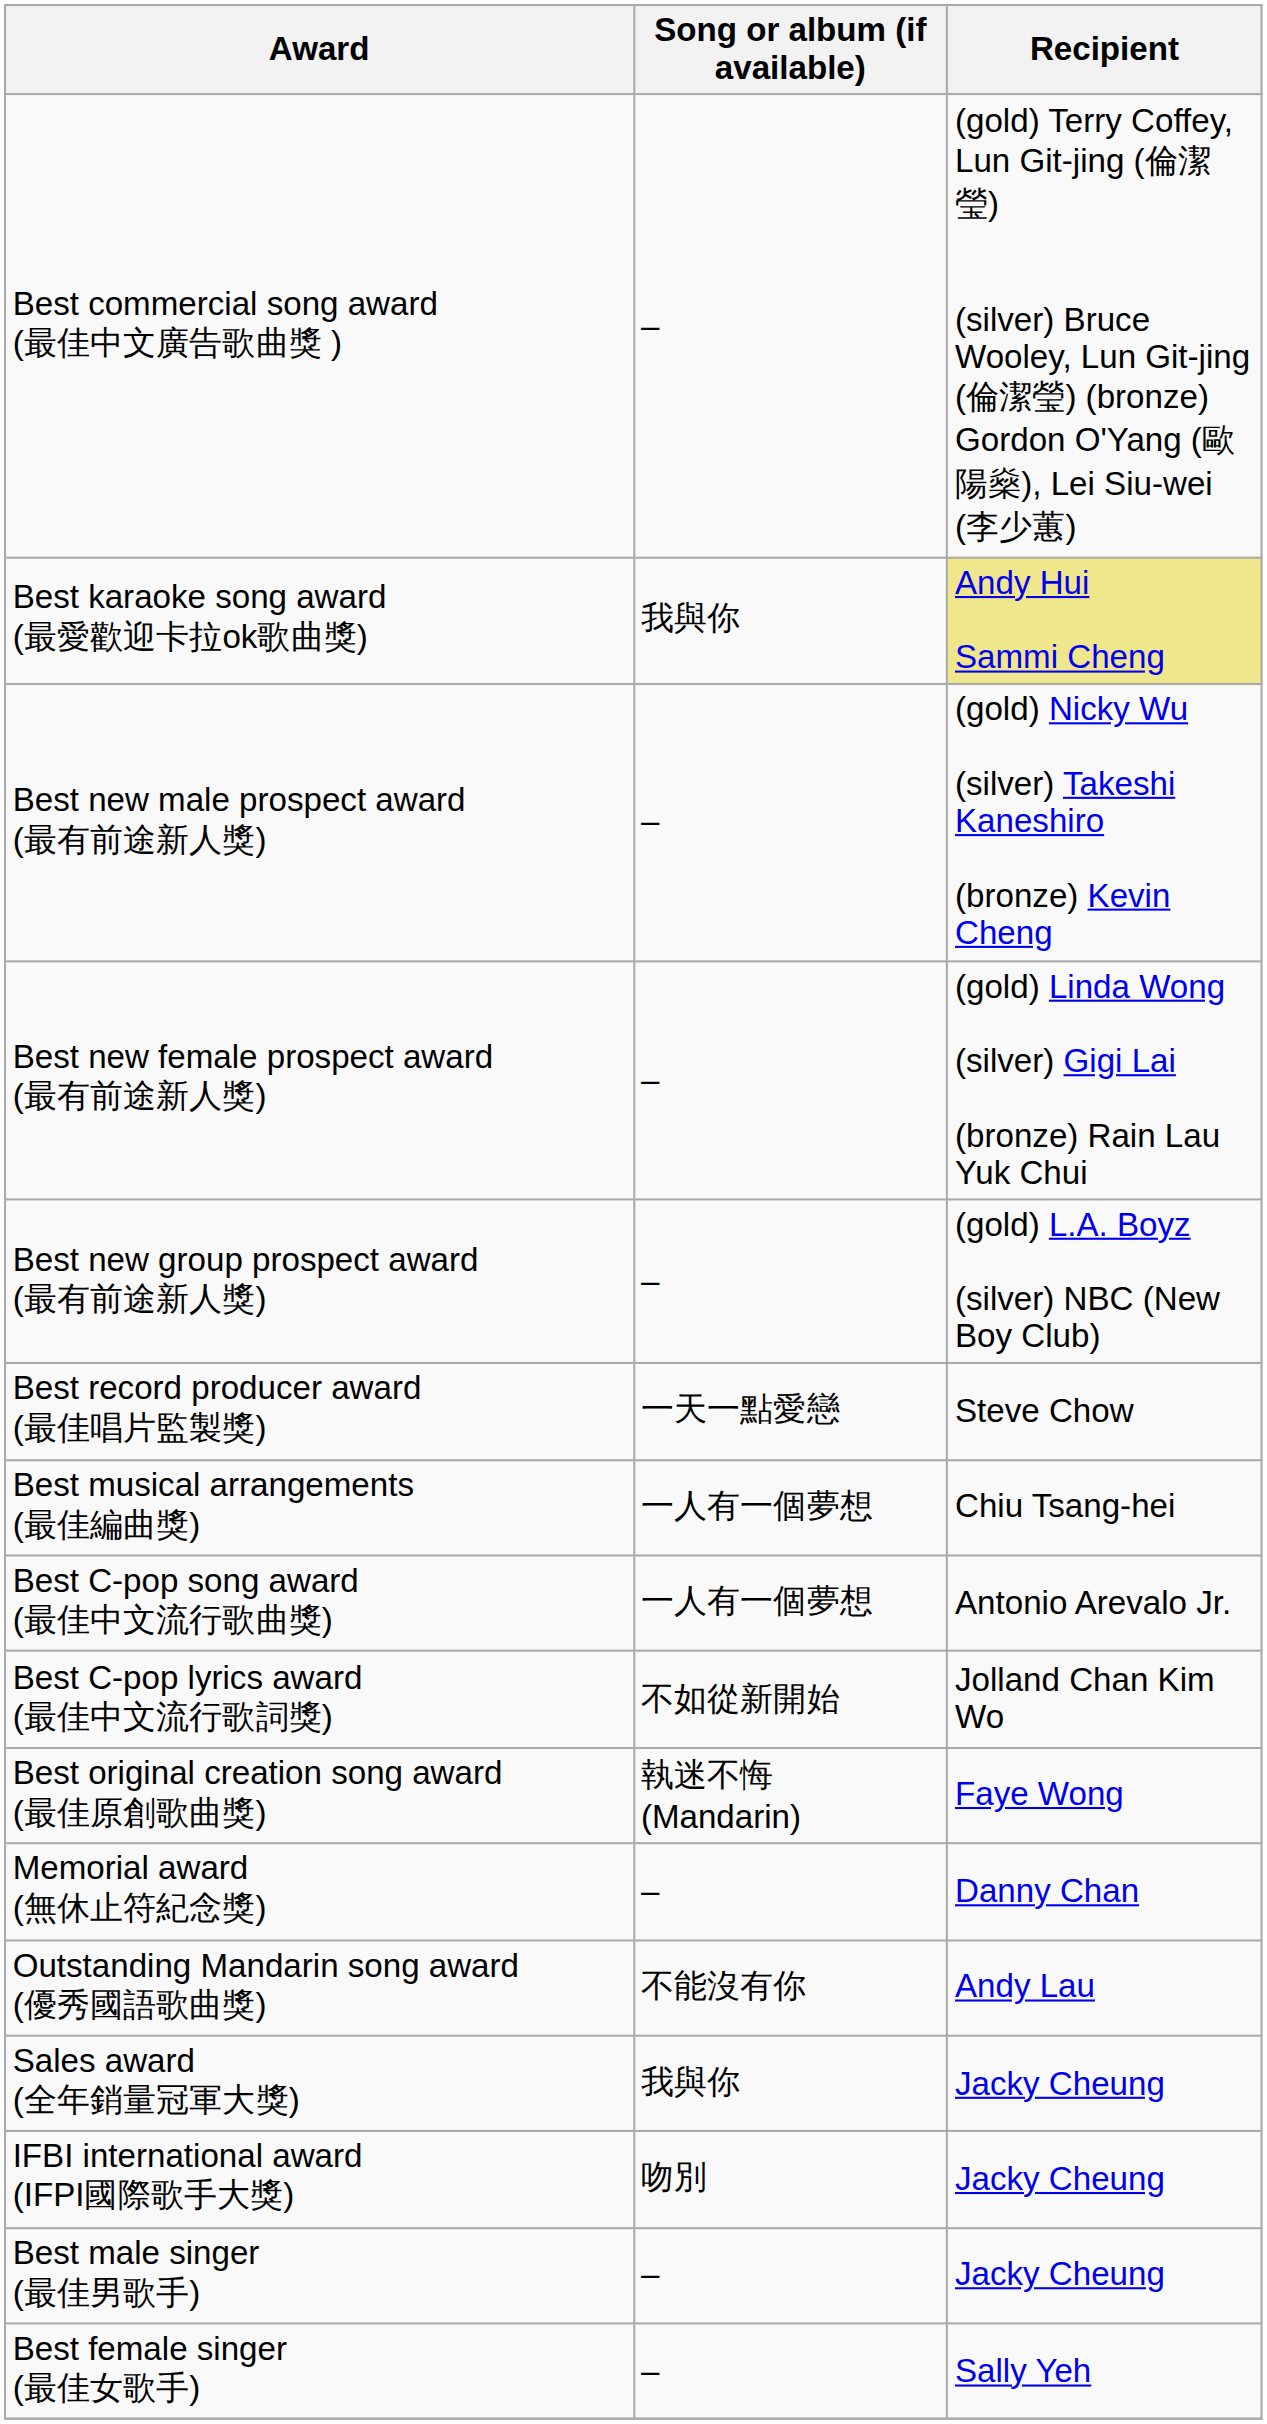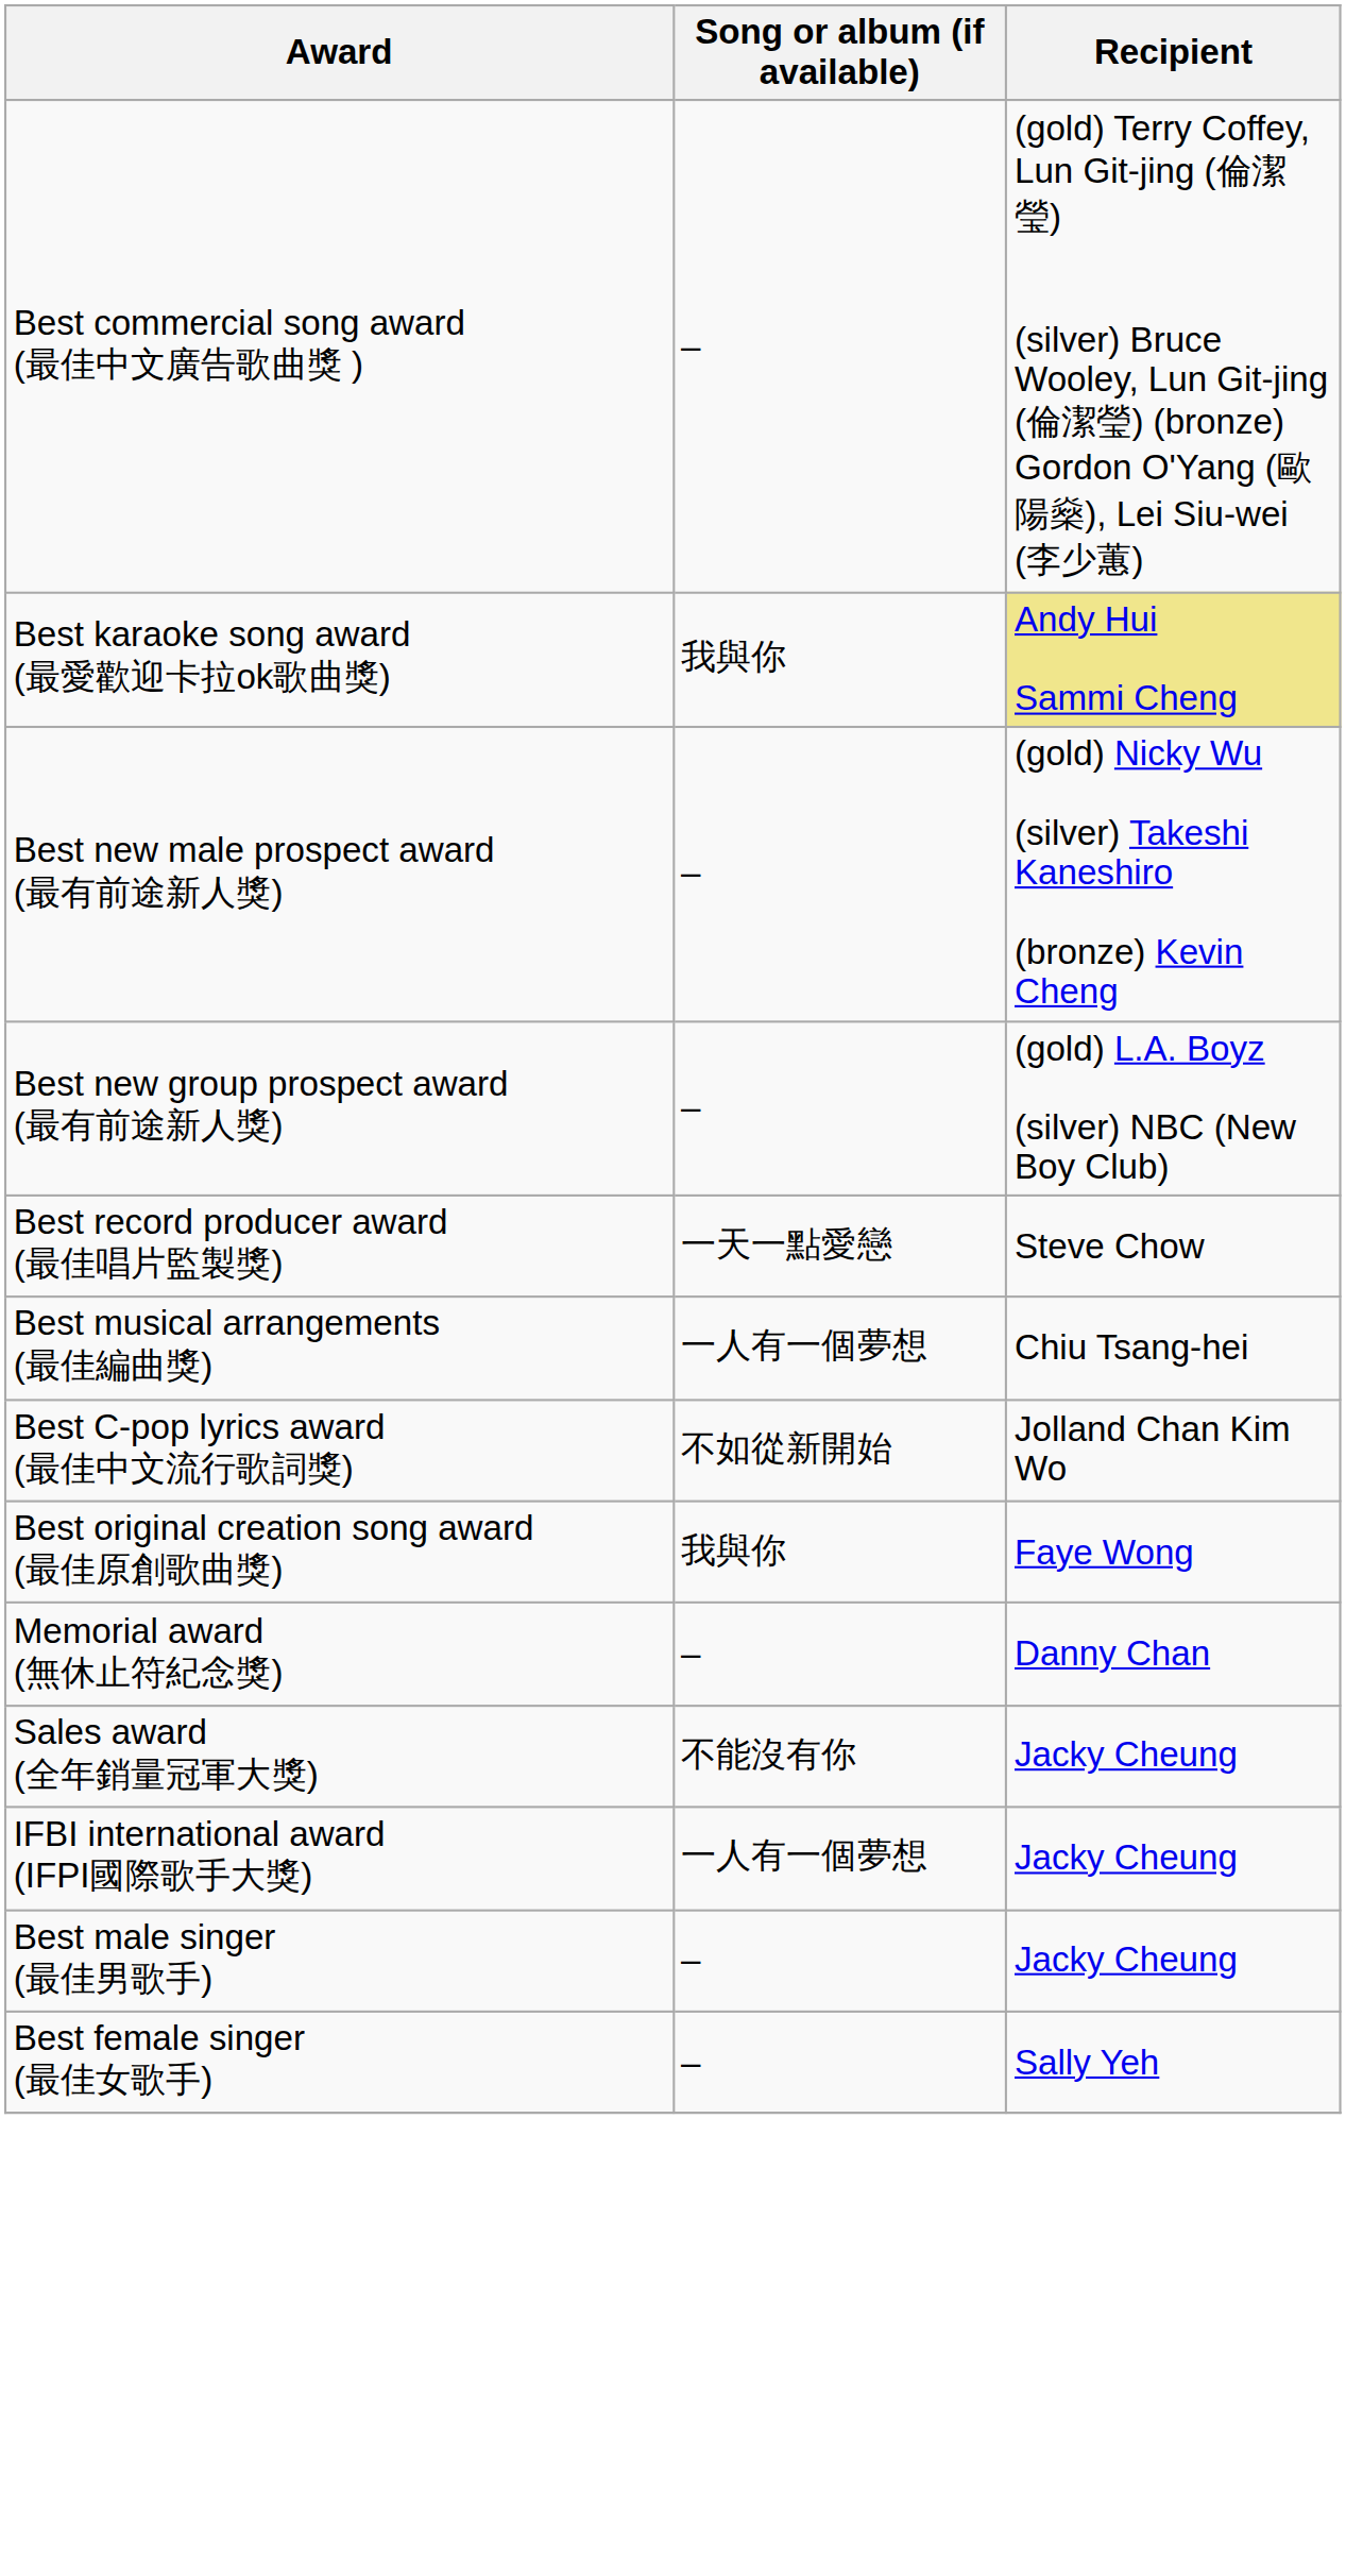- row: Best new female prospect award (最有前途新人獎) | – | (gold) Linda Wong (silver) Gigi Lai (bronze) Rain Lau Yuk Chui
- row: Best C-pop song award (最佳中文流行歌曲獎) | 一人有一個夢想 | Antonio Arevalo Jr.
Best original creation song award (最佳原創歌曲獎) | Song or album (if available): 執迷不悔 (Mandarin) -> 我與你
- row: Outstanding Mandarin song award (優秀國語歌曲獎) | 不能沒有你 | Andy Lau
Sales award (全年銷量冠軍大獎) | Song or album (if available): 我與你 -> 不能沒有你
IFBI international award (IFPI國際歌手大獎) | Song or album (if available): 吻別 -> 一人有一個夢想
